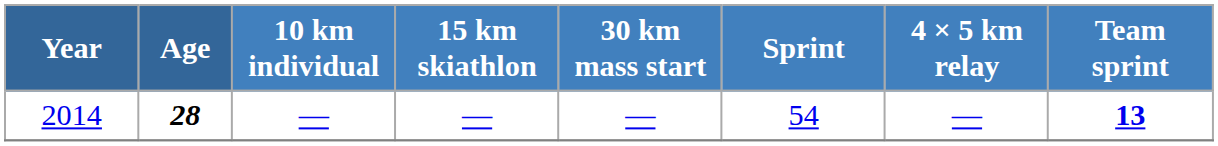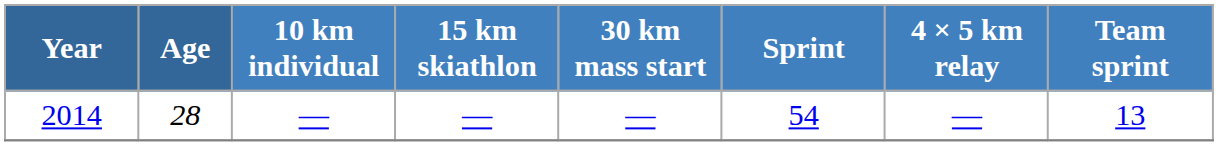2014 | Age: bold -> normal
2014 | Team sprint: bold -> normal
